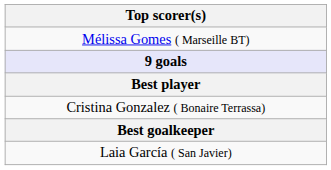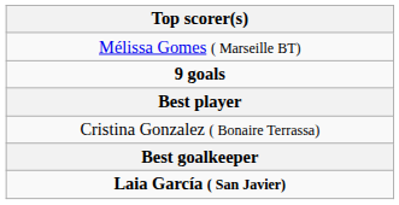9 goals | column 1: lavender background -> no background
Laia García ( San Javier) | column 1: normal -> bold
